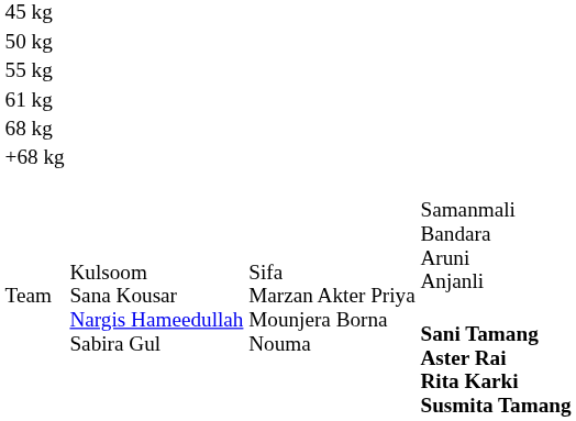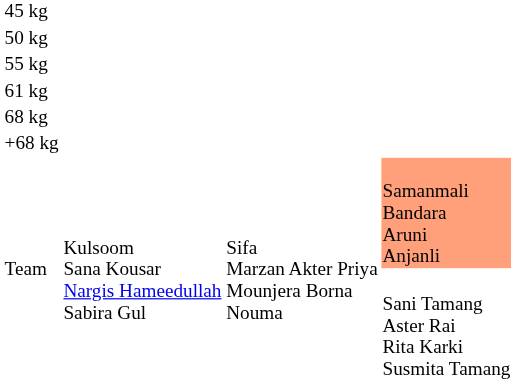Team / Samanmali Bandara Aruni Anjanli | column 4: no background -> lightsalmon background
Team / Sani Tamang Aster Rai Rita Karki Susmita Tamang | column 4: bold -> normal
